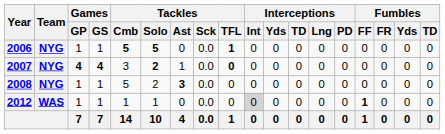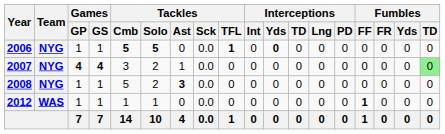2006 | Interceptions / Yds: normal -> bold
2007 | Tackles / Solo: bold -> normal
2007 | Tackles / TFL: bold -> normal
2007 | Fumbles / TD: no background -> lightgreen background
2012 | Interceptions / Int: lightgrey background -> no background
